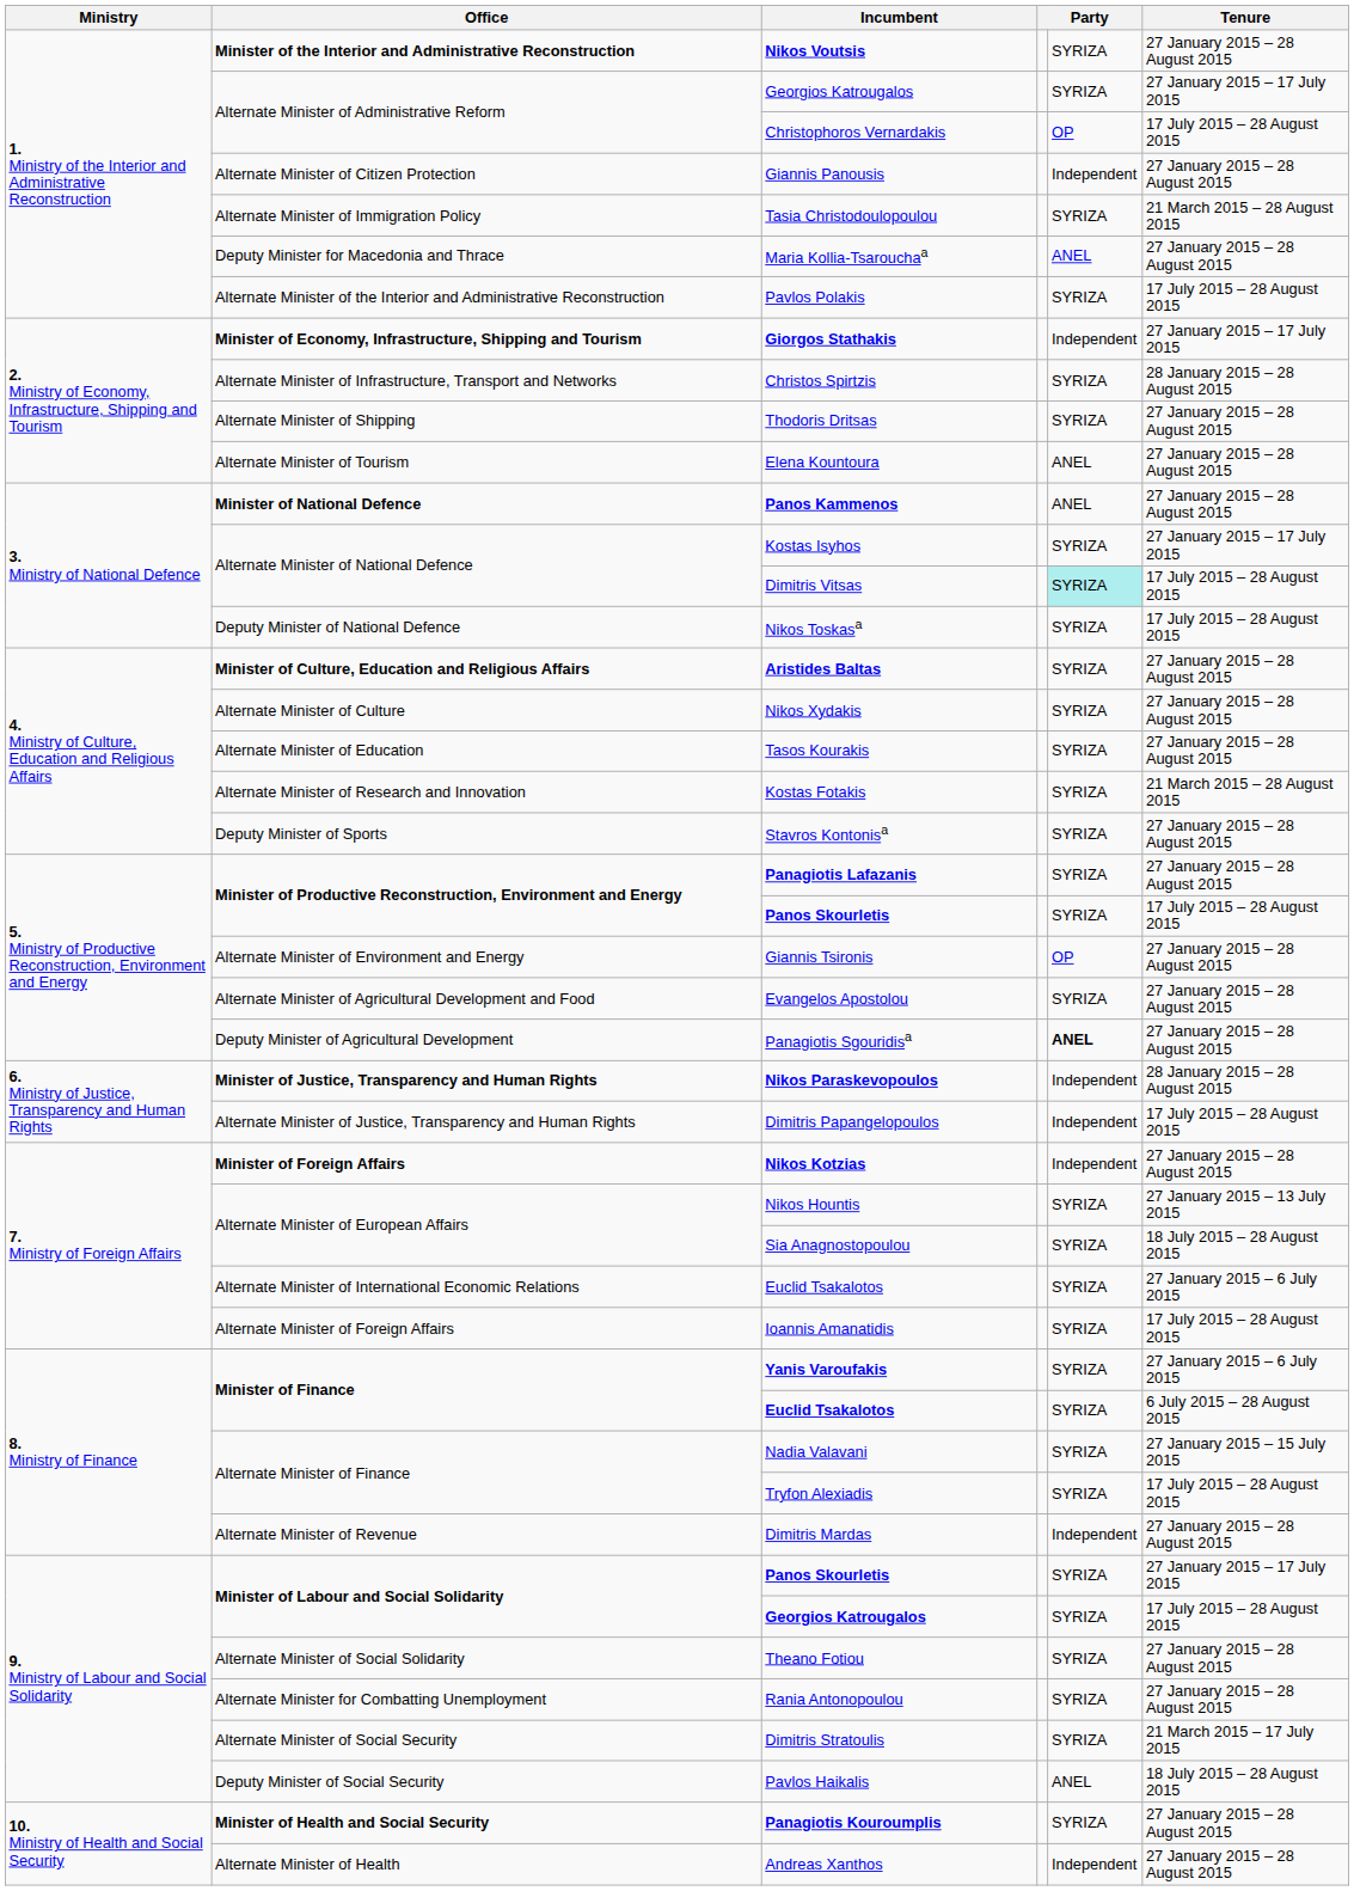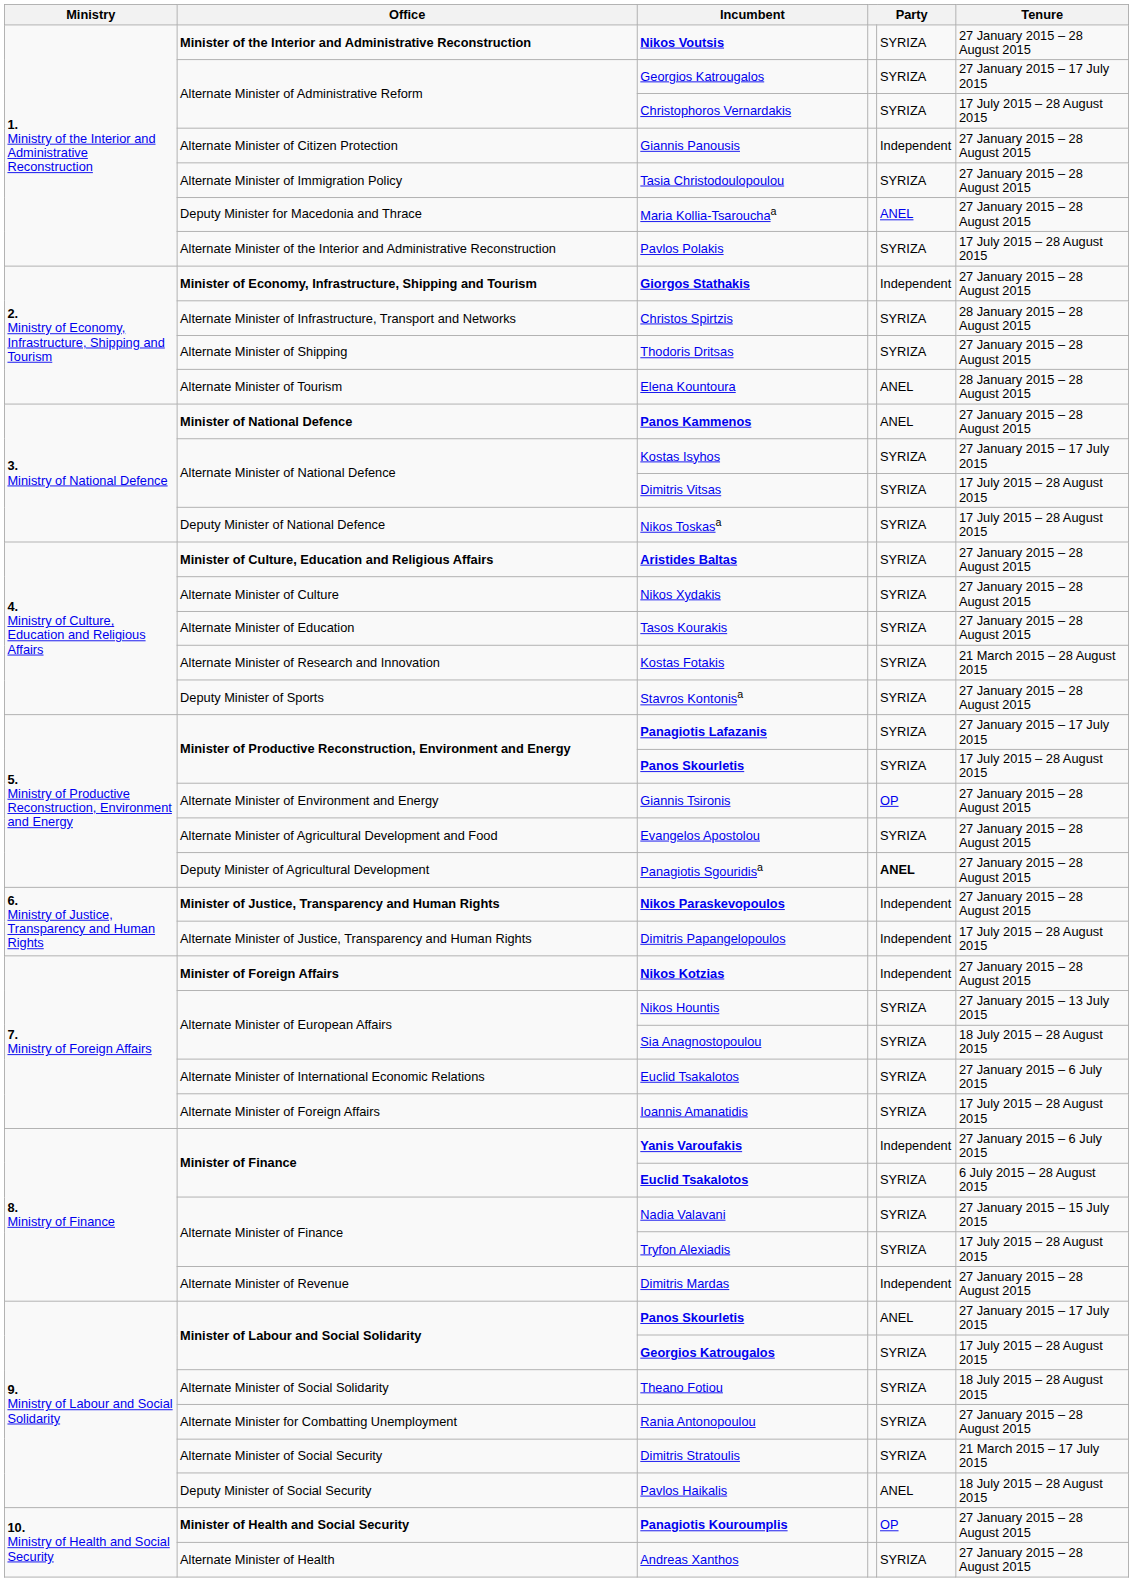Christophoros Vernardakis | column 5: OP -> SYRIZA
Tasia Christodoulopoulou | Tenure: 21 March 2015 – 28 August 2015 -> 27 January 2015 – 28 August 2015
Giorgos Stathakis | Tenure: 27 January 2015 – 17 July 2015 -> 27 January 2015 – 28 August 2015
Elena Kountoura | Tenure: 27 January 2015 – 28 August 2015 -> 28 January 2015 – 28 August 2015
Dimitris Vitsas | column 5: paleturquoise background -> no background
Panagiotis Lafazanis | Tenure: 27 January 2015 – 28 August 2015 -> 27 January 2015 – 17 July 2015
Nikos Paraskevopoulos | Tenure: 28 January 2015 – 28 August 2015 -> 27 January 2015 – 28 August 2015
Yanis Varoufakis | column 5: SYRIZA -> Independent
Minister of Labour and Social Solidarity / Panos Skourletis | column 5: SYRIZA -> ANEL
Theano Fotiou | Tenure: 27 January 2015 – 28 August 2015 -> 18 July 2015 – 28 August 2015
Panagiotis Kouroumplis | column 5: SYRIZA -> OP
Andreas Xanthos | column 5: Independent -> SYRIZA
